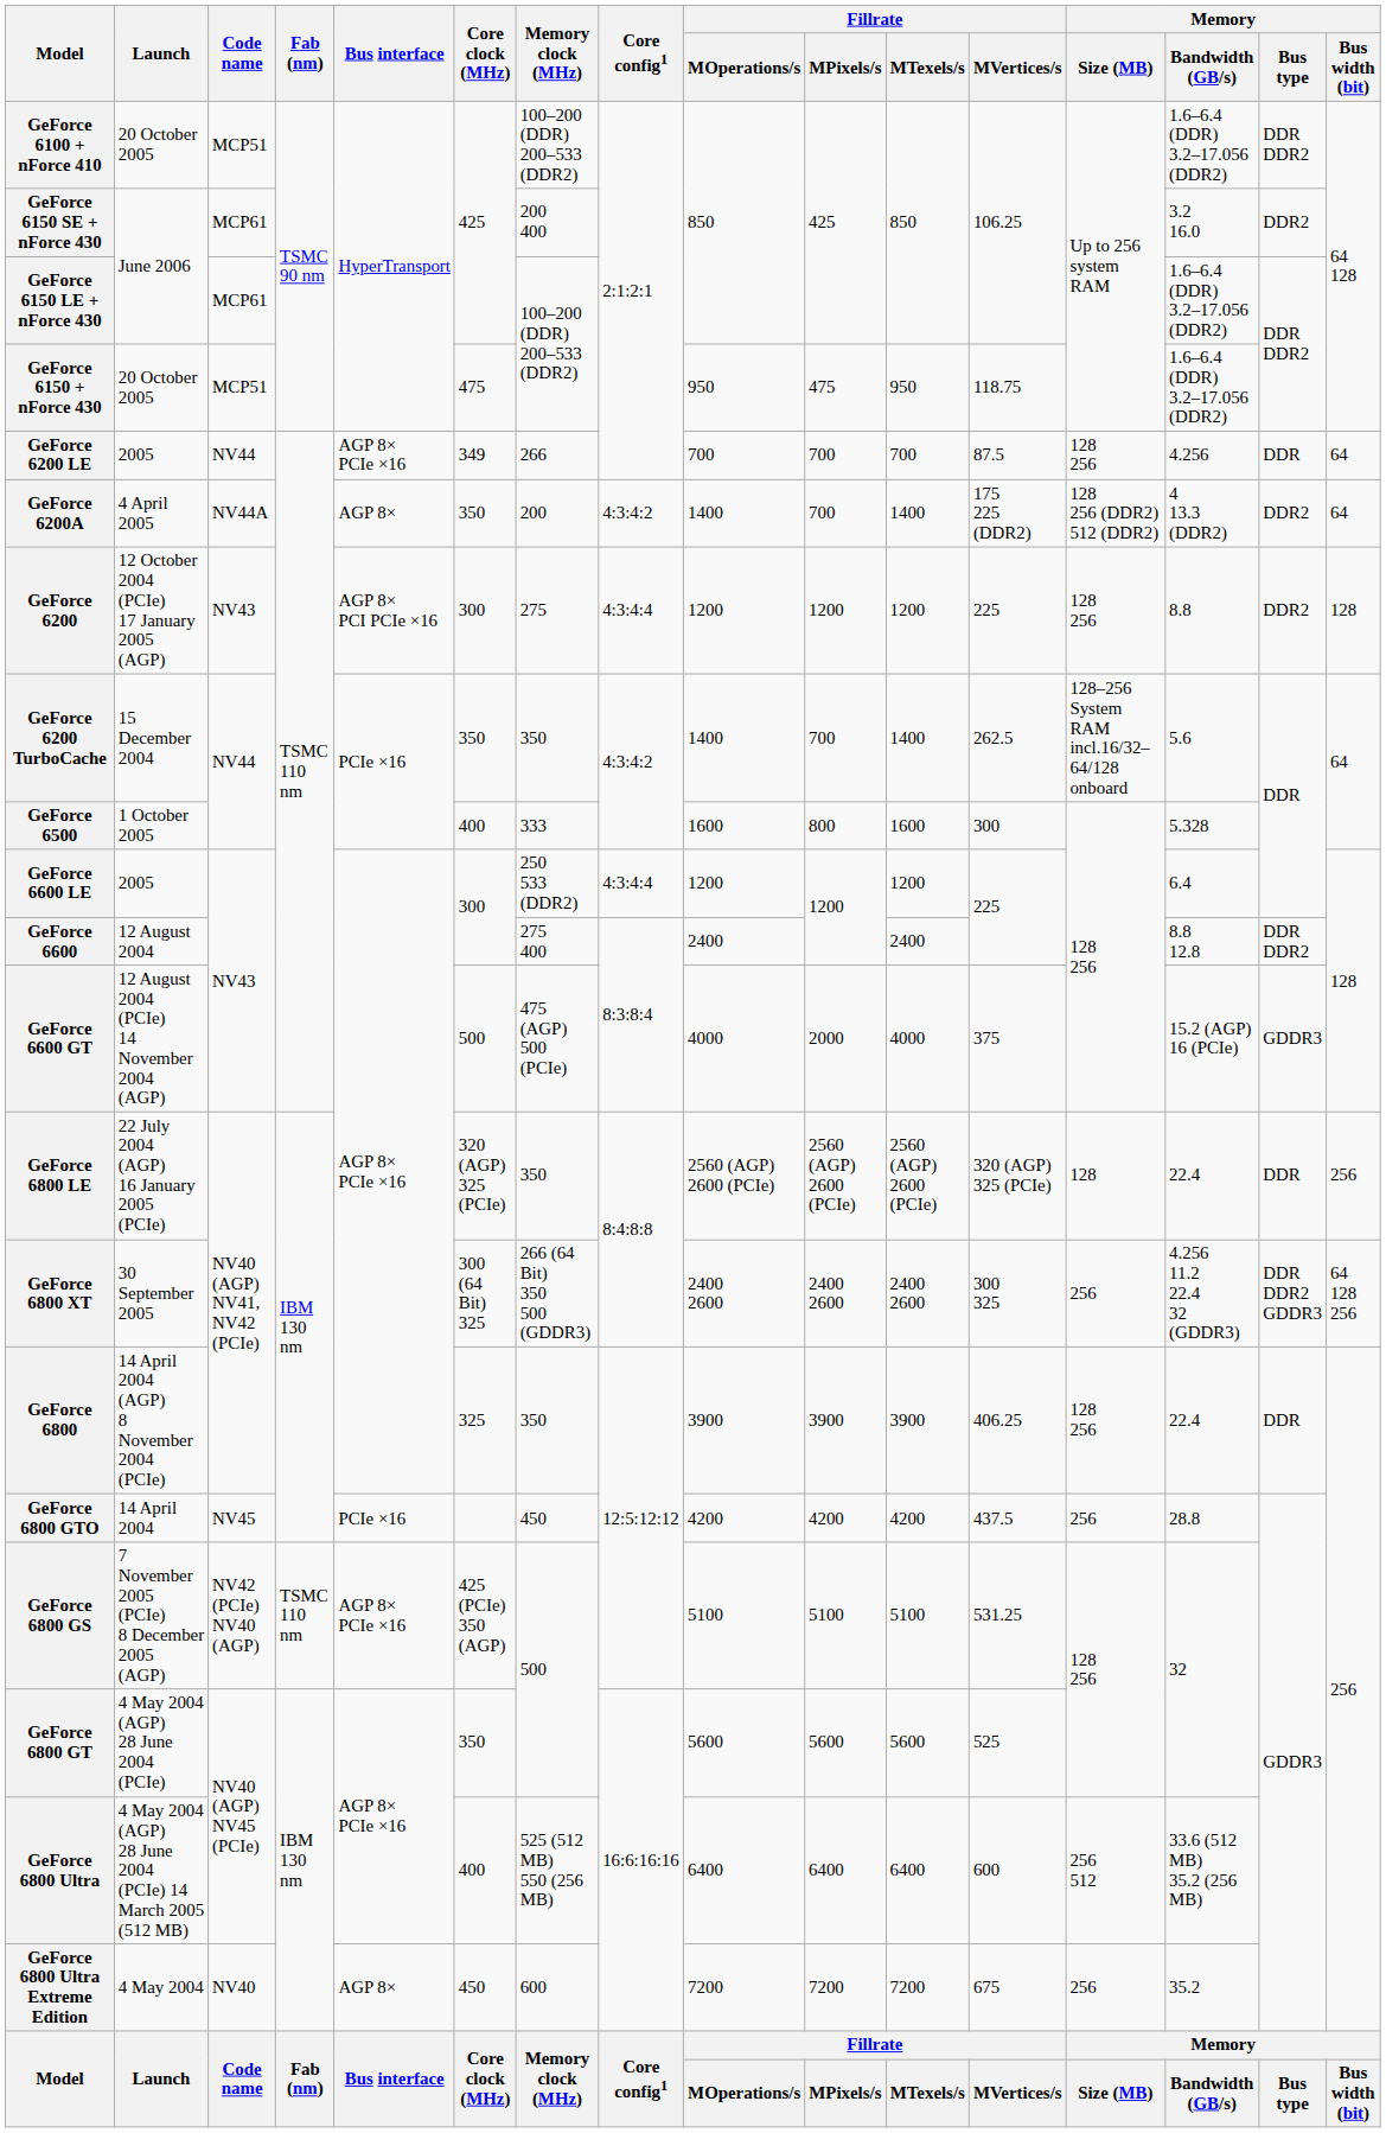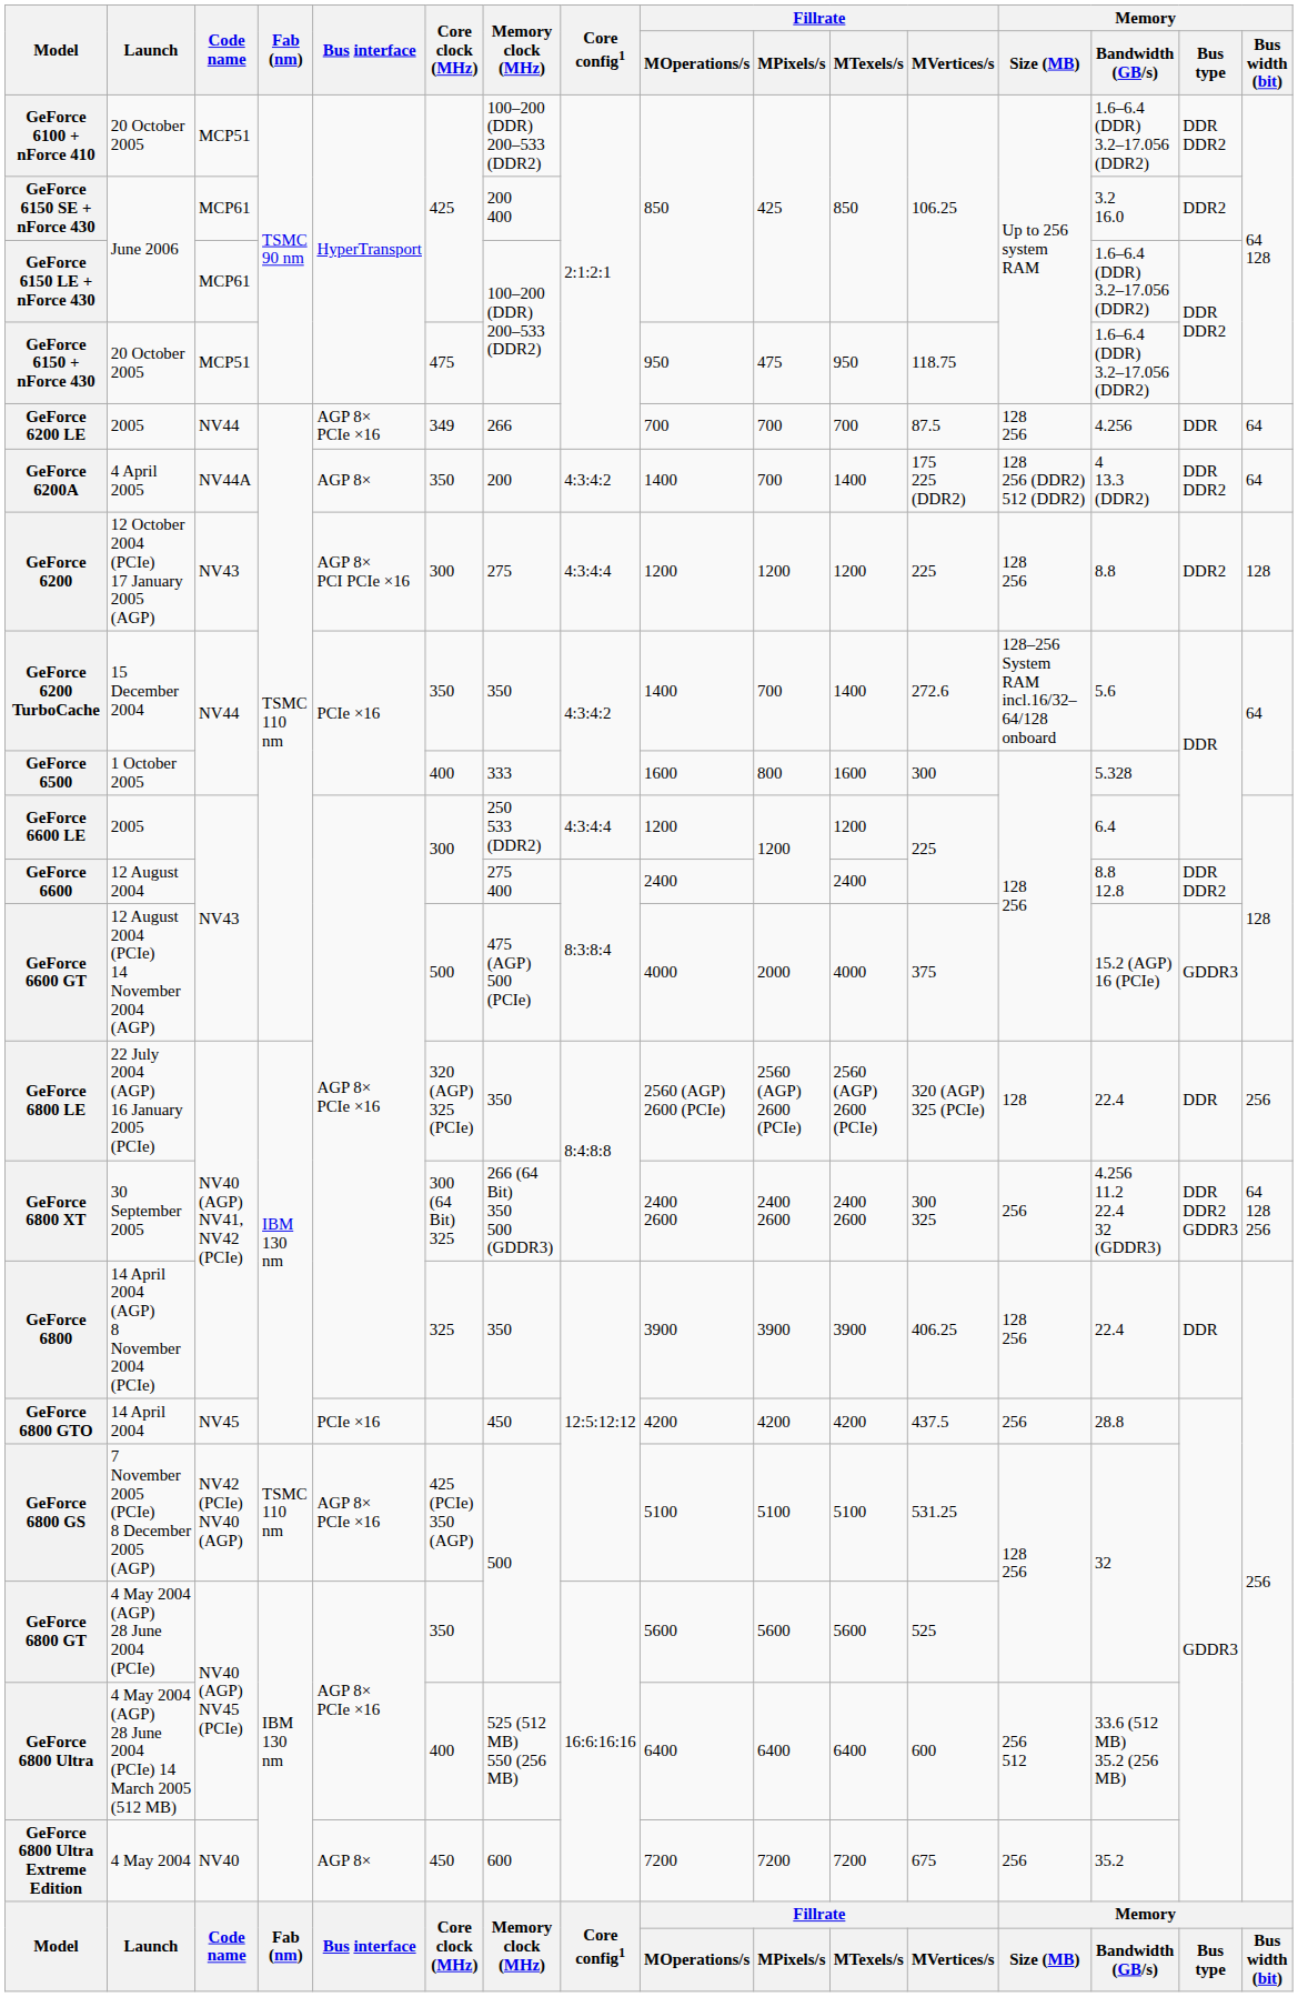GeForce 6200A | Memory / Bus type: DDR2 -> DDR DDR2
GeForce 6200 TurboCache | Fillrate / MVertices/s: 262.5 -> 272.6
